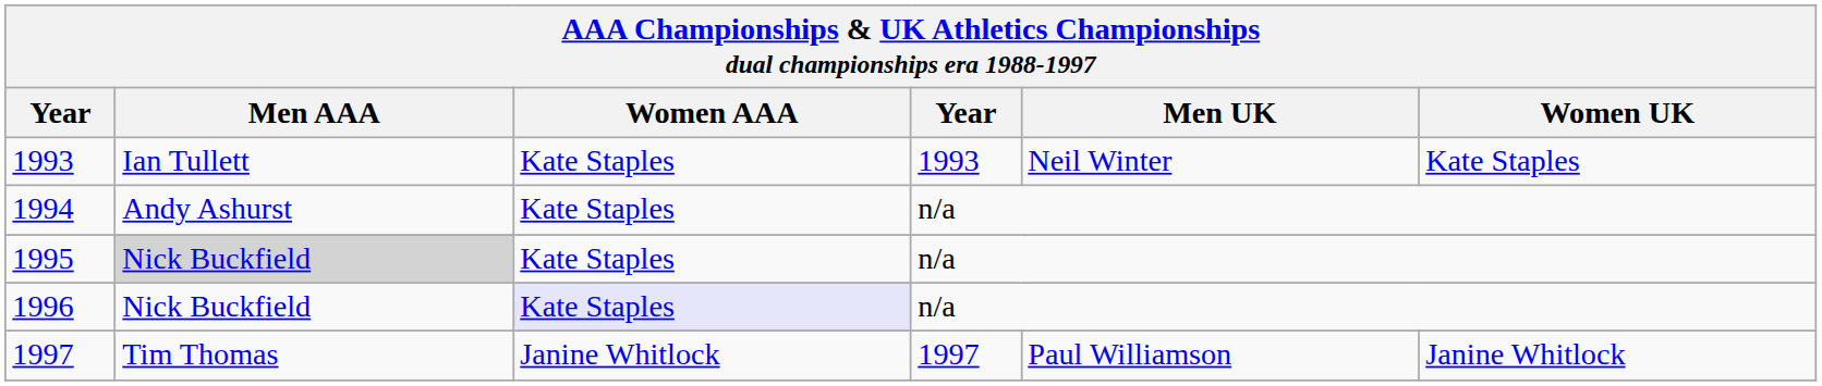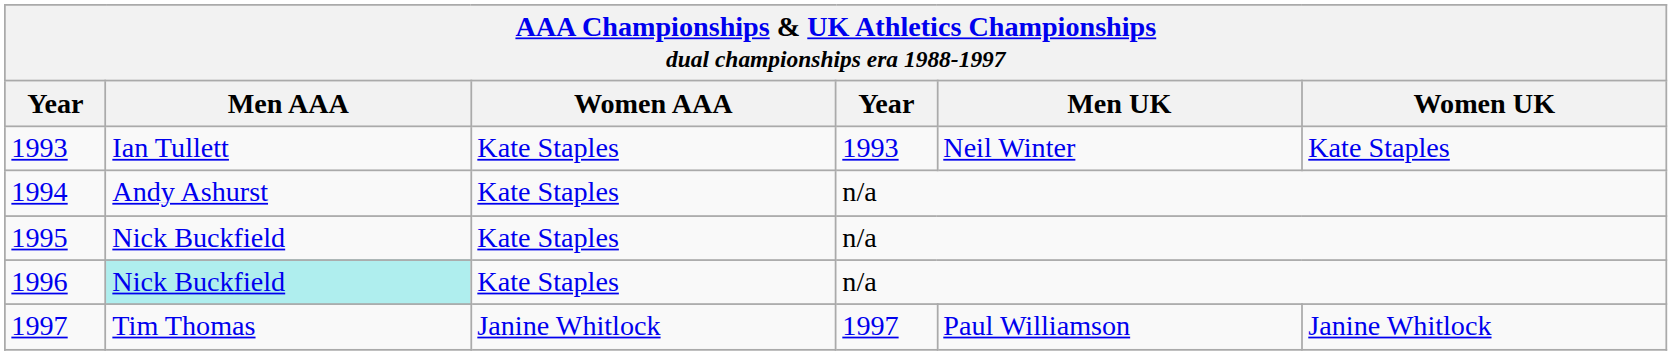1995 | Men AAA: lightgrey background -> no background
1996 | Men AAA: no background -> paleturquoise background
1996 | Women AAA: lavender background -> no background
